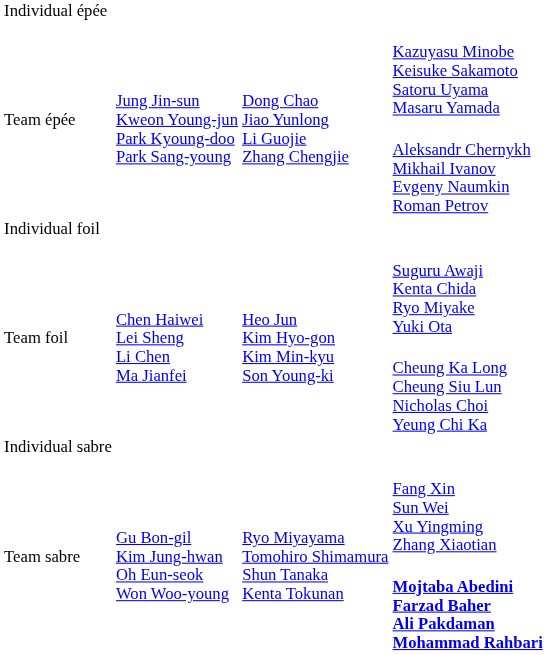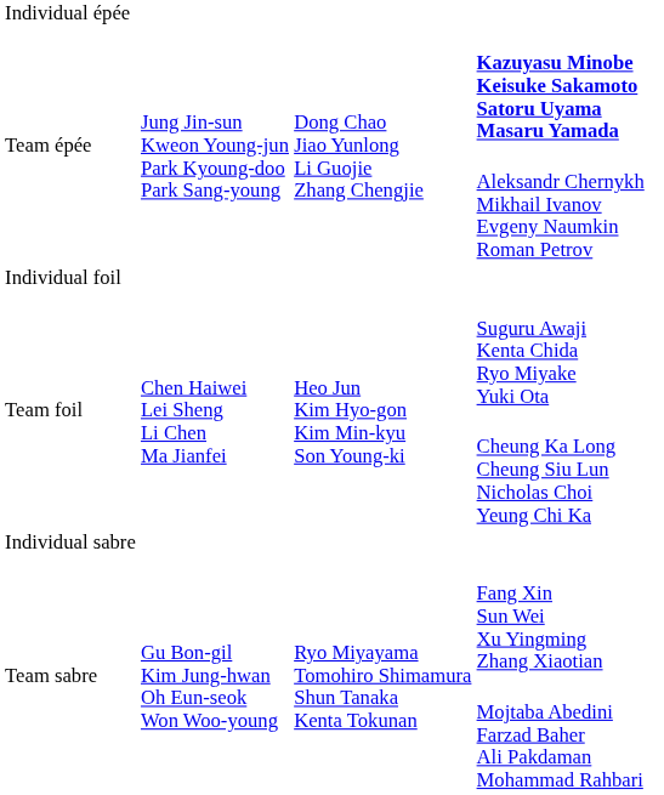Kazuyasu Minobe Keisuke Sakamoto Satoru Uyama Masaru Yamada | column 4: normal -> bold
Mojtaba Abedini Farzad Baher Ali Pakdaman Mohammad Rahbari | column 4: bold -> normal
